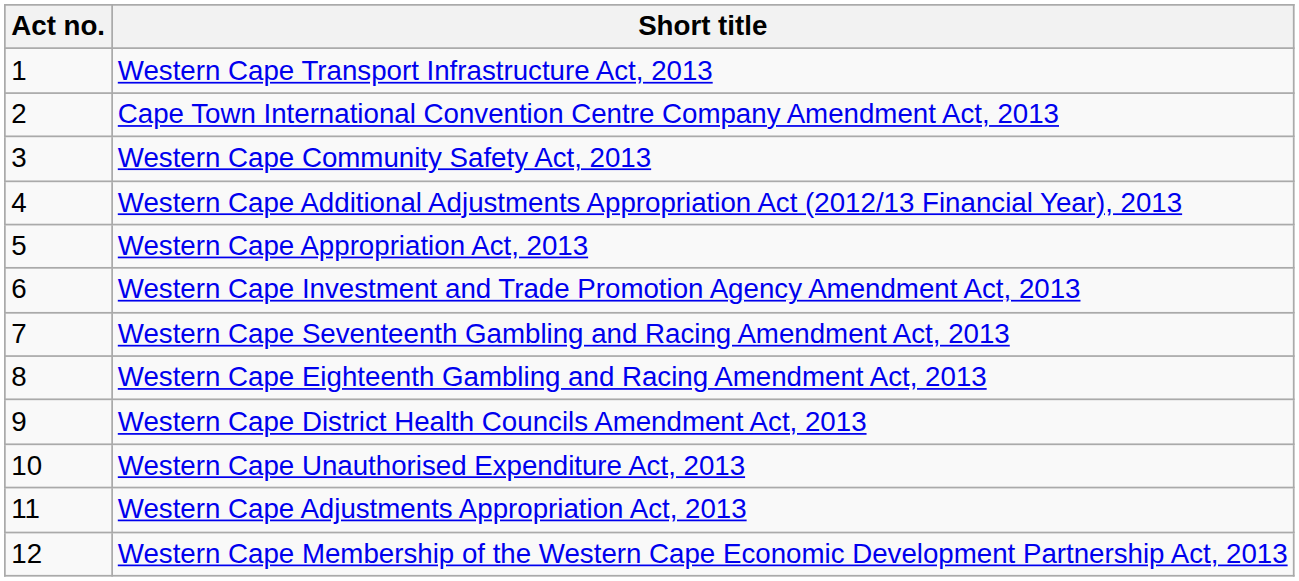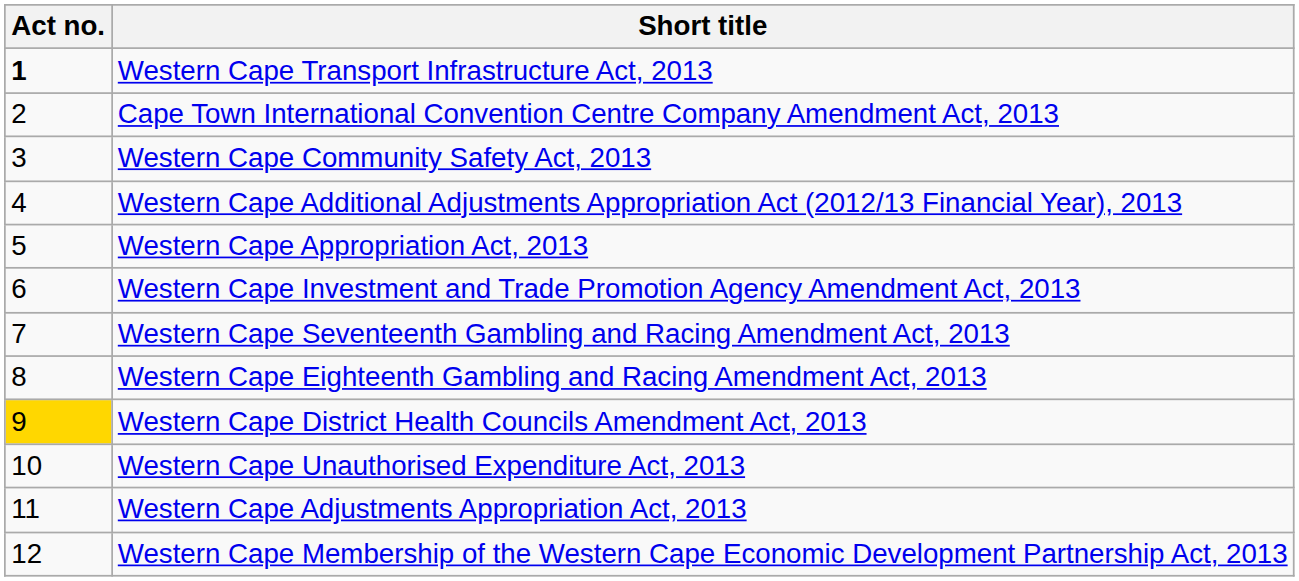Western Cape Transport Infrastructure Act, 2013 | Act no.: normal -> bold
Western Cape District Health Councils Amendment Act, 2013 | Act no.: no background -> gold background
